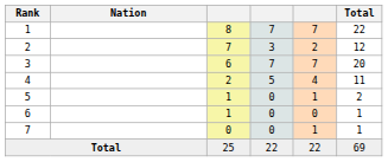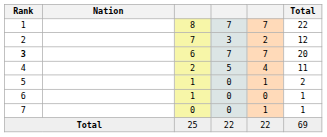row 4 | Rank: normal -> bold
